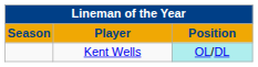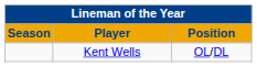Kent Wells | Position: paleturquoise background -> no background
